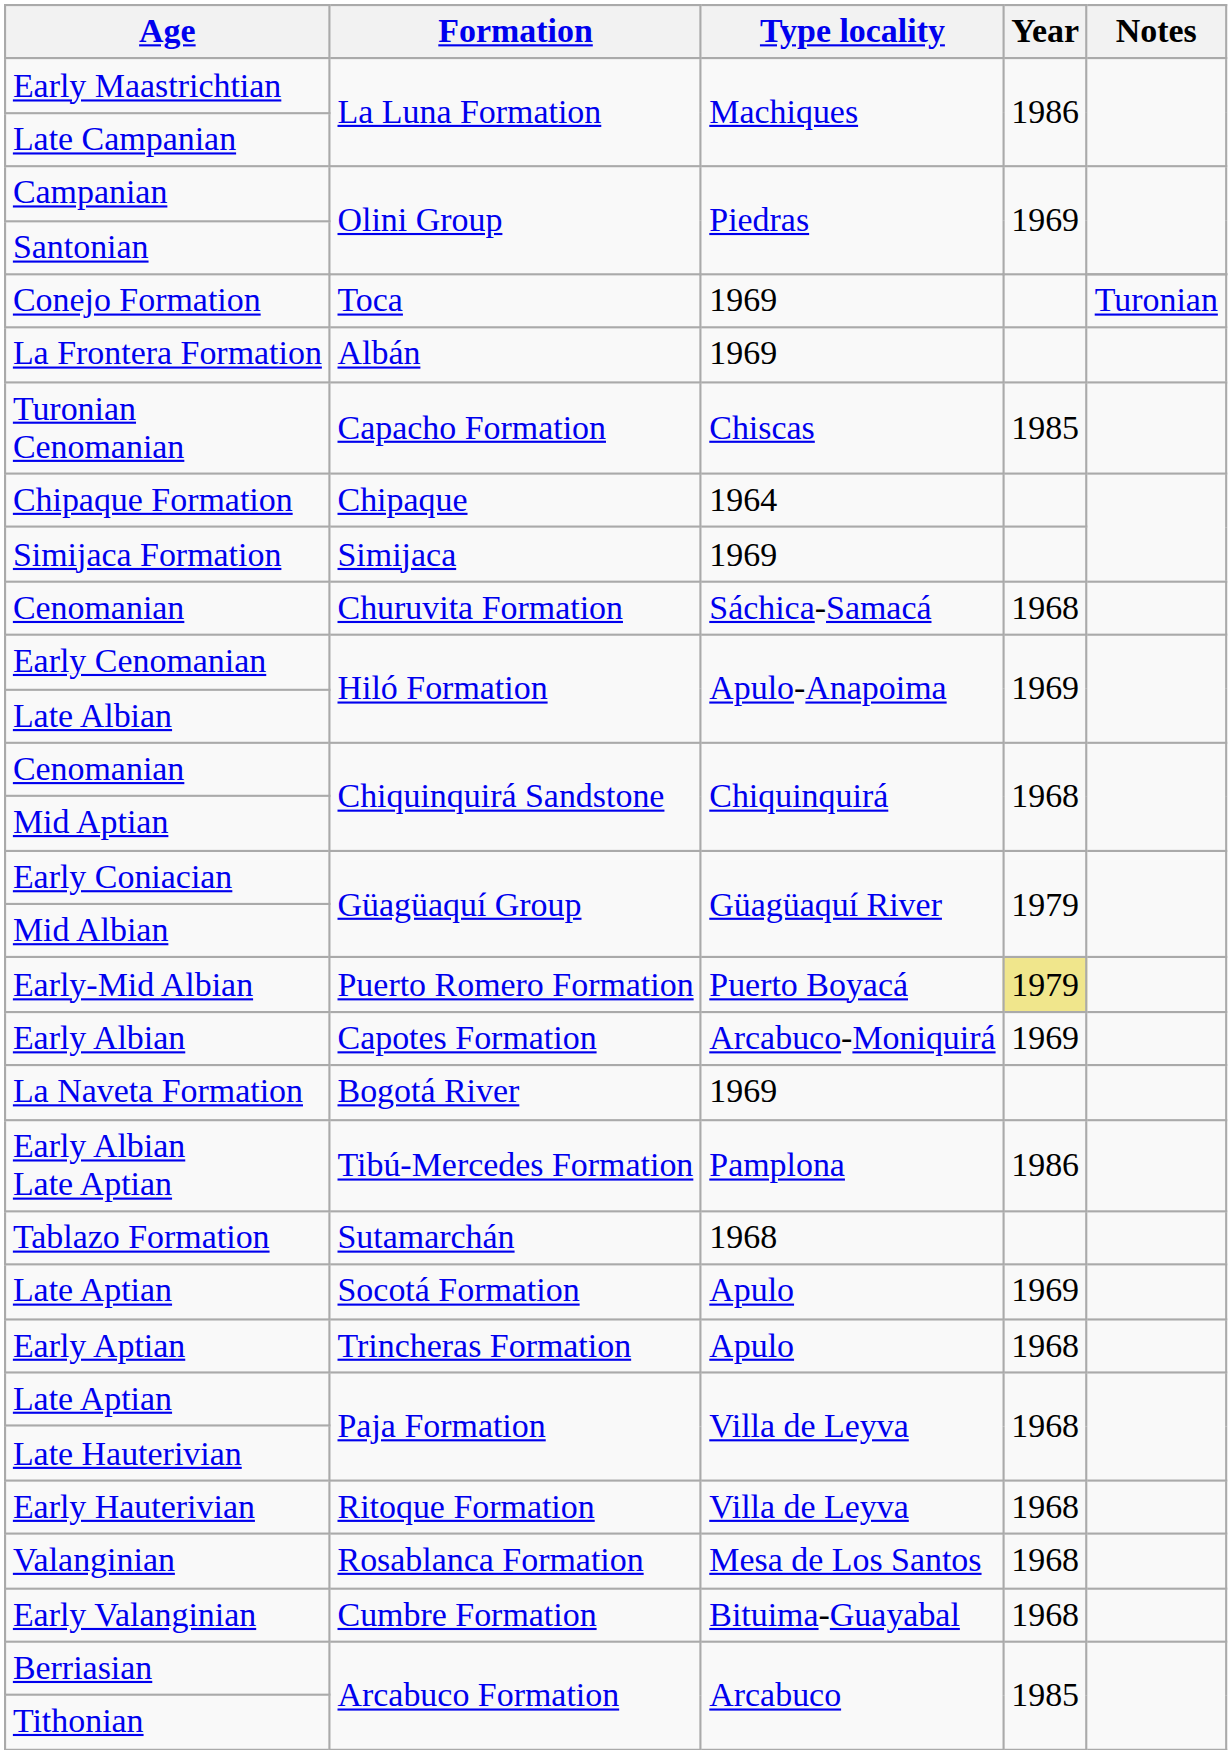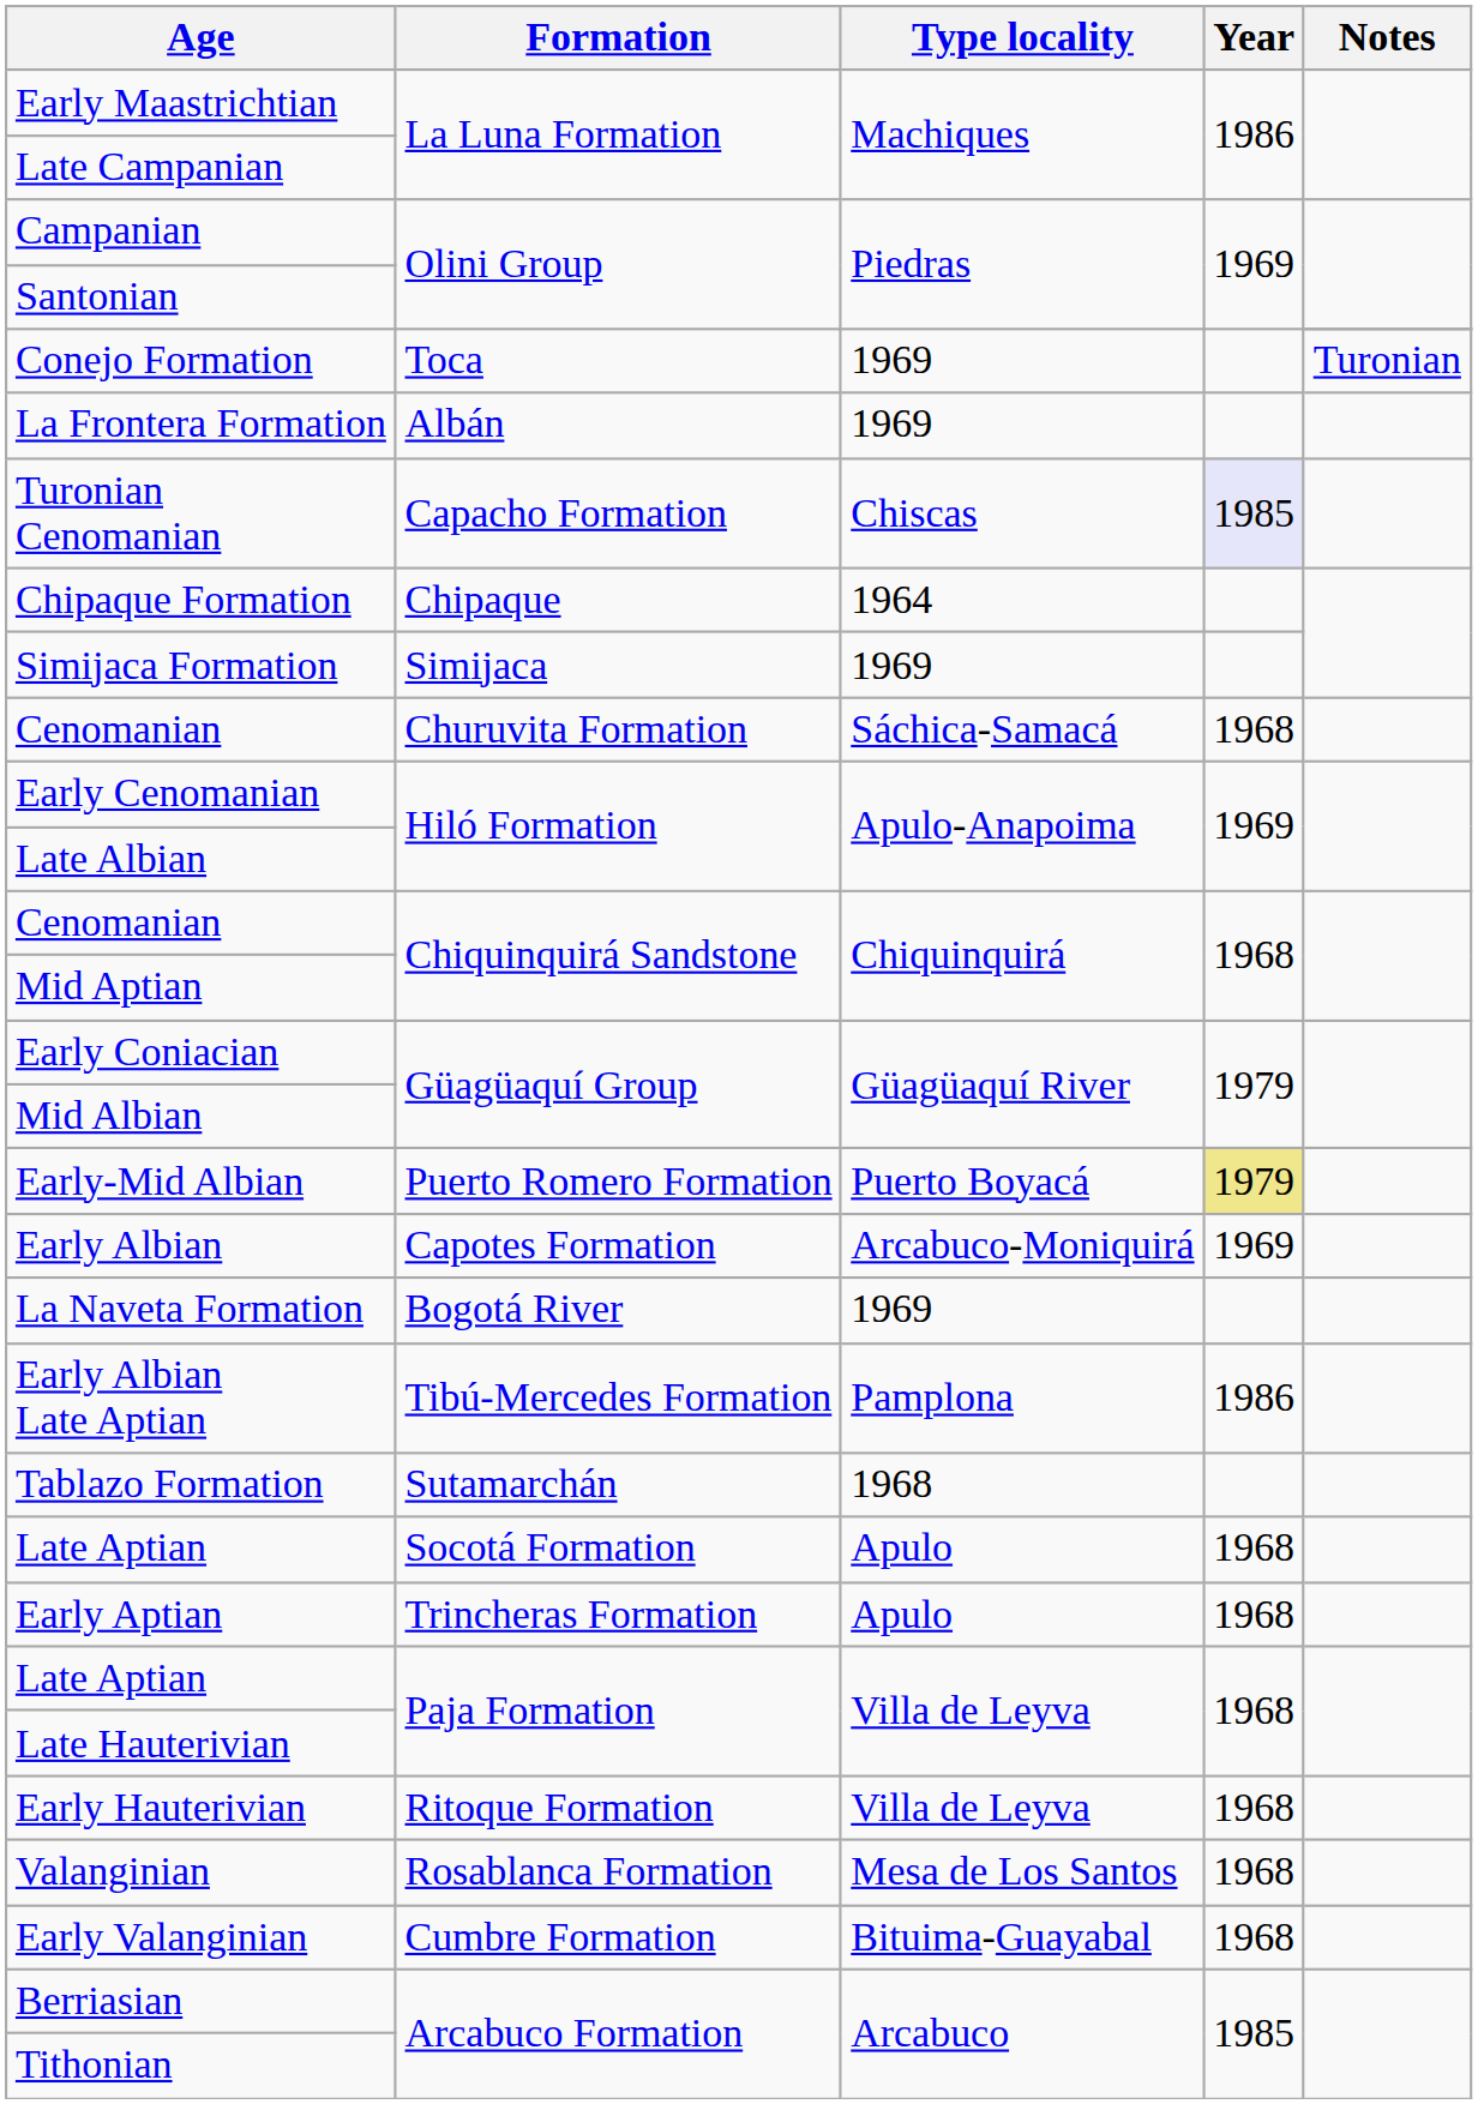Turonian Cenomanian | Year: no background -> lavender background
Late Aptian / Socotá Formation | Year: 1969 -> 1968
